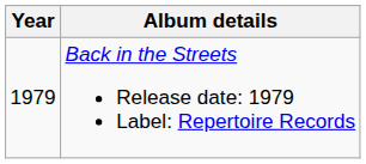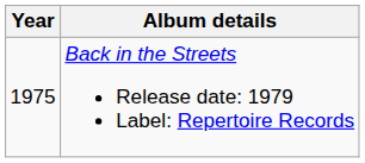row 2 | Year: 1979 -> 1975
